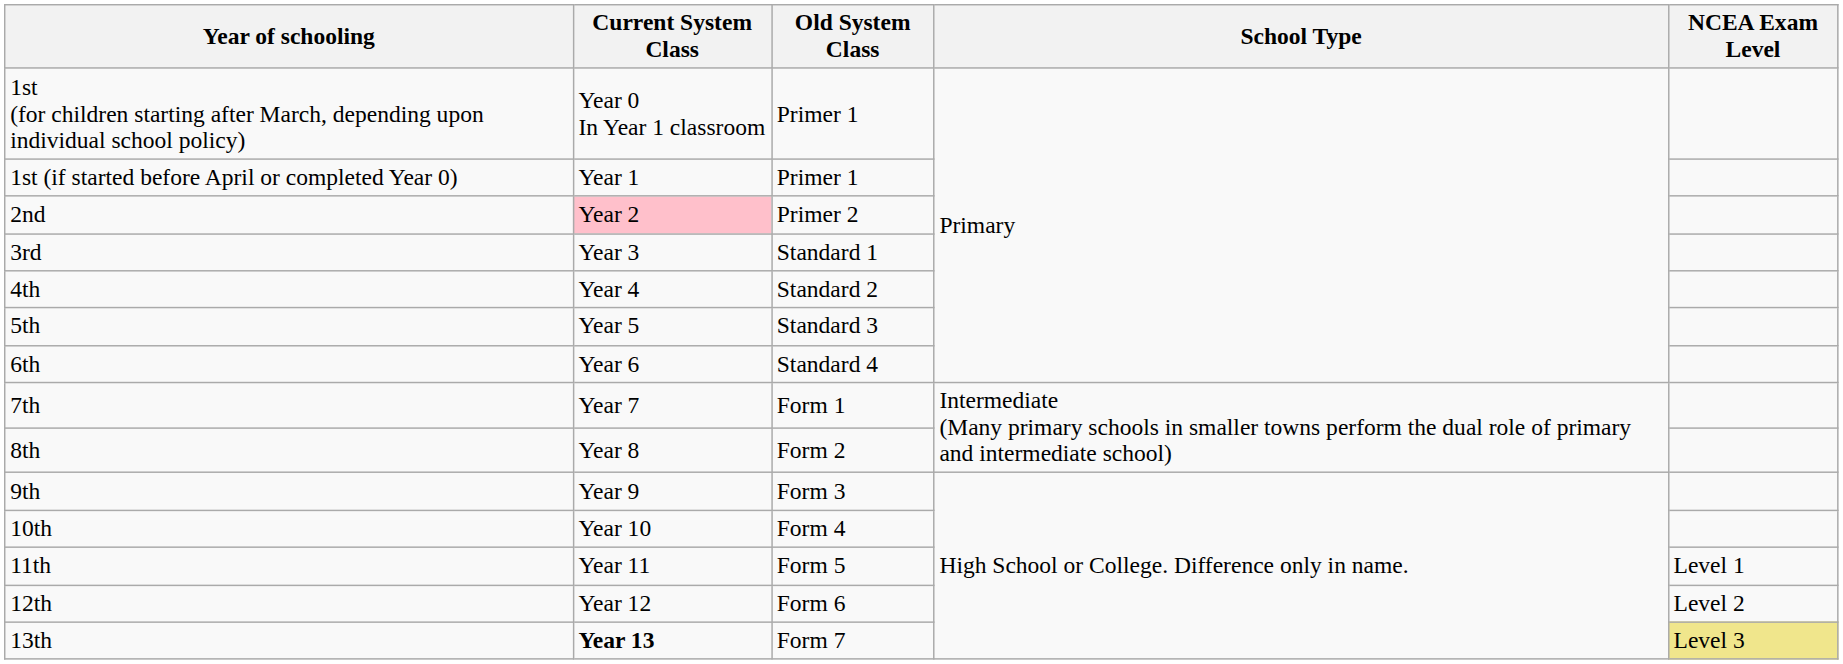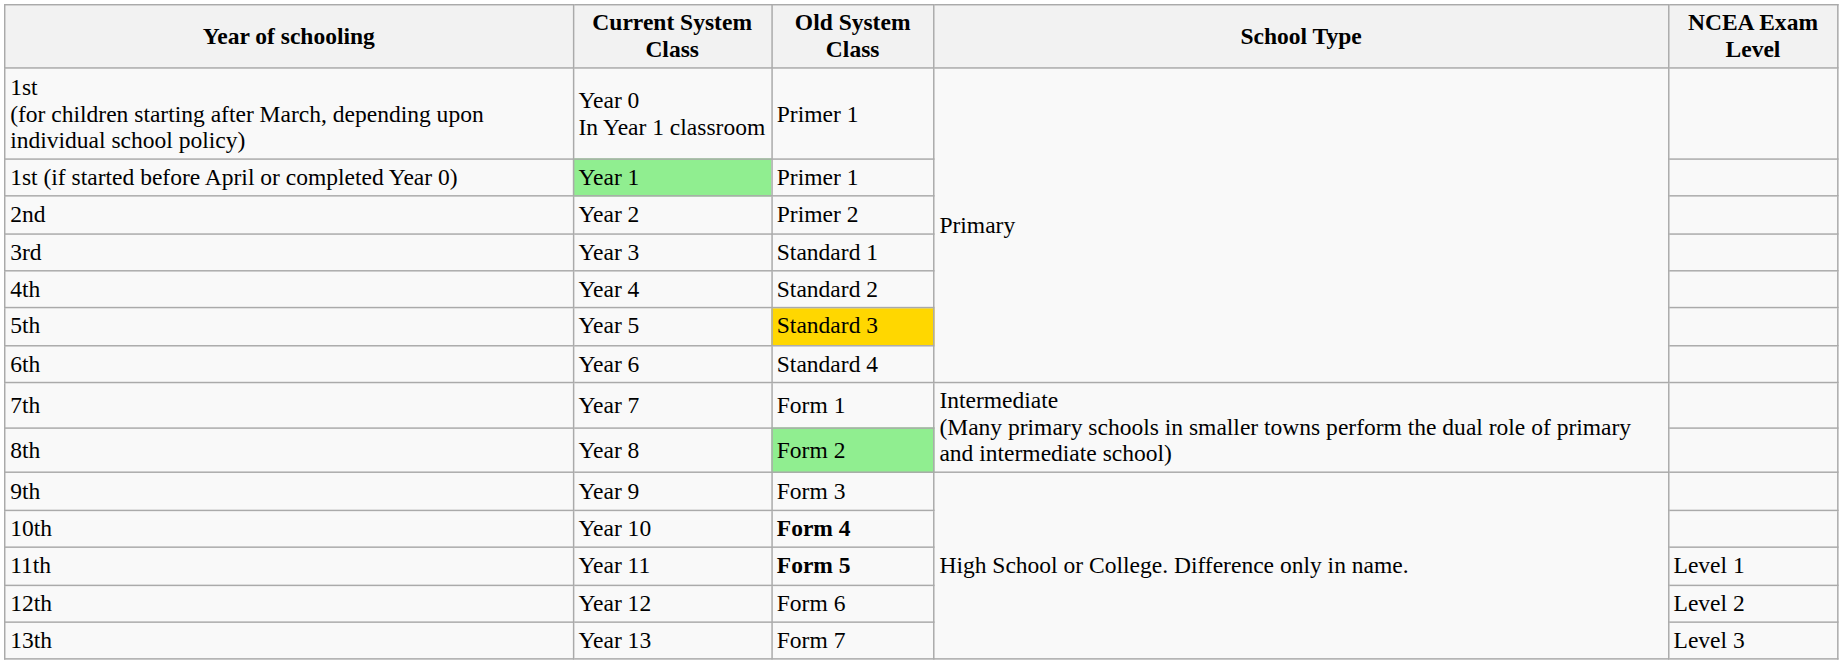1st (if started before April or completed Year 0) | Current System Class: no background -> lightgreen background
2nd | Current System Class: pink background -> no background
5th | Old System Class: no background -> gold background
8th | Old System Class: no background -> lightgreen background
10th | Old System Class: normal -> bold
11th | Old System Class: normal -> bold
13th | Current System Class: bold -> normal
13th | NCEA Exam Level: khaki background -> no background
